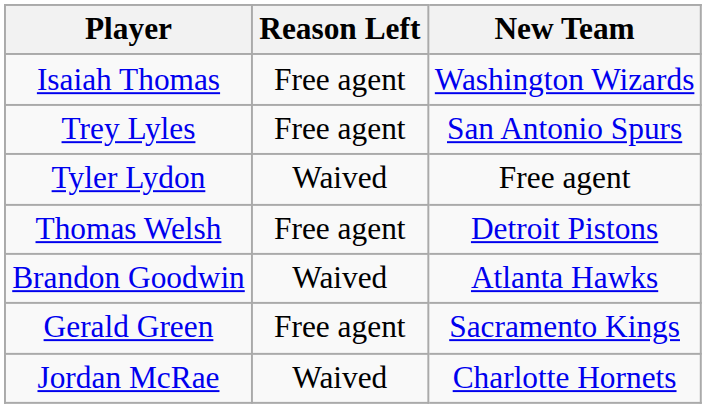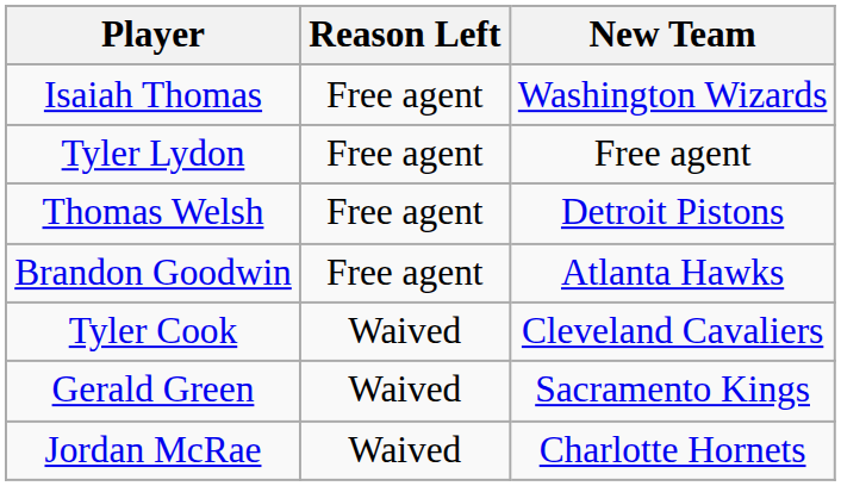- row: Trey Lyles | Free agent | San Antonio Spurs
Tyler Lydon | Reason Left: Waived -> Free agent
Brandon Goodwin | Reason Left: Waived -> Free agent
+ row: Tyler Cook | Waived | Cleveland Cavaliers
Gerald Green | Reason Left: Free agent -> Waived
